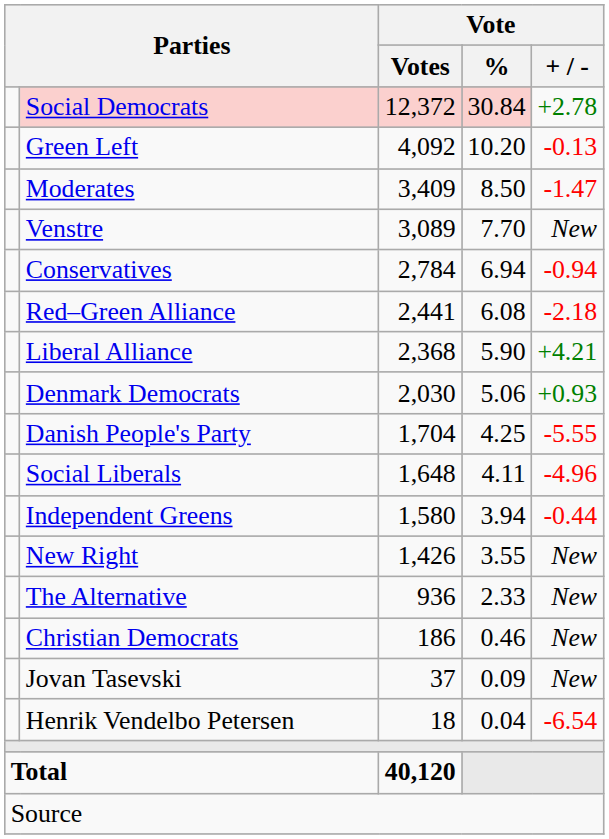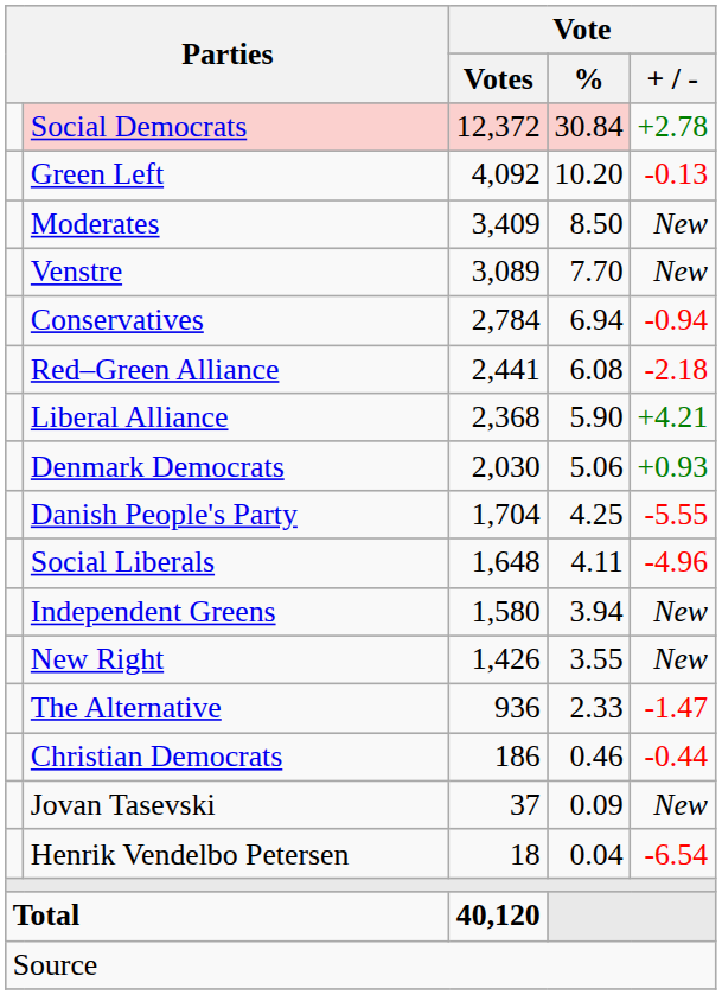Moderates | Vote / + / -: -1.47 -> New
Independent Greens | Vote / + / -: -0.44 -> New
The Alternative | Vote / + / -: New -> -1.47
Christian Democrats | Vote / + / -: New -> -0.44
